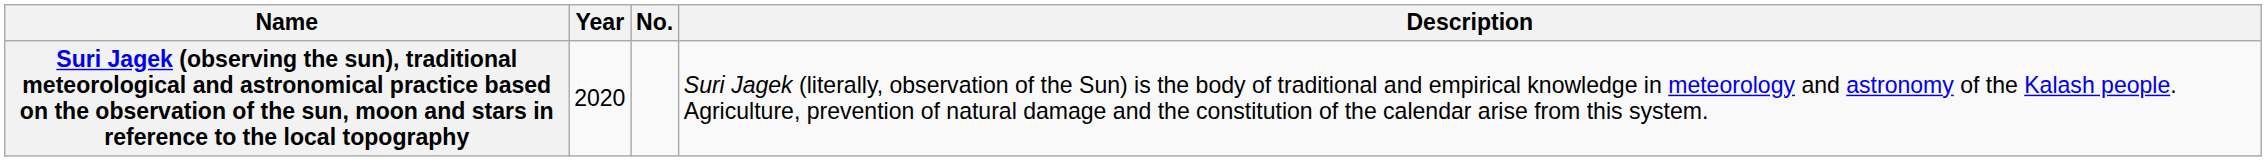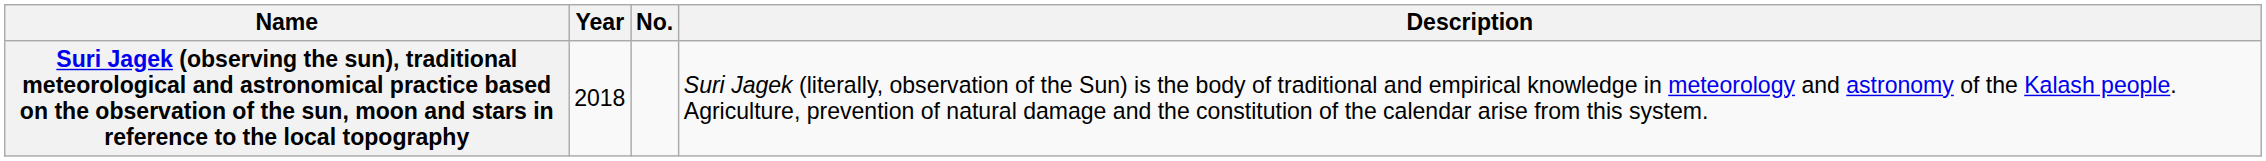row 2 | Year: 2020 -> 2018
